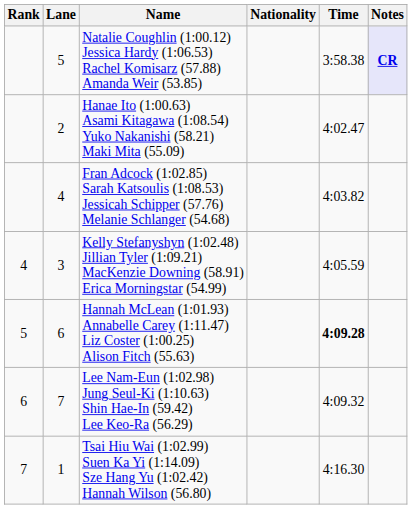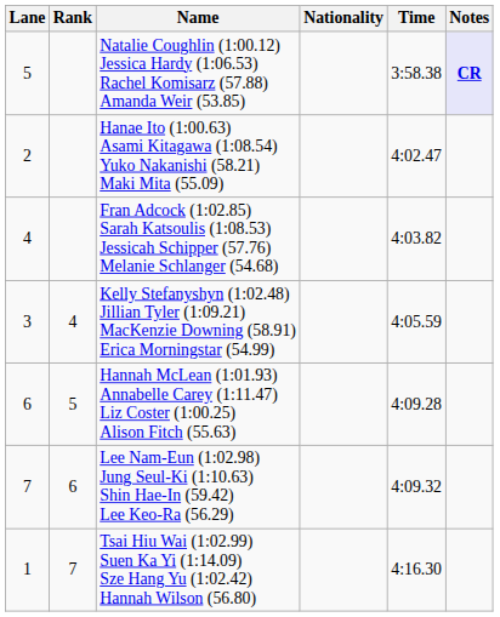columns swapped: Rank <-> Lane
row 6 | Time: bold -> normal
